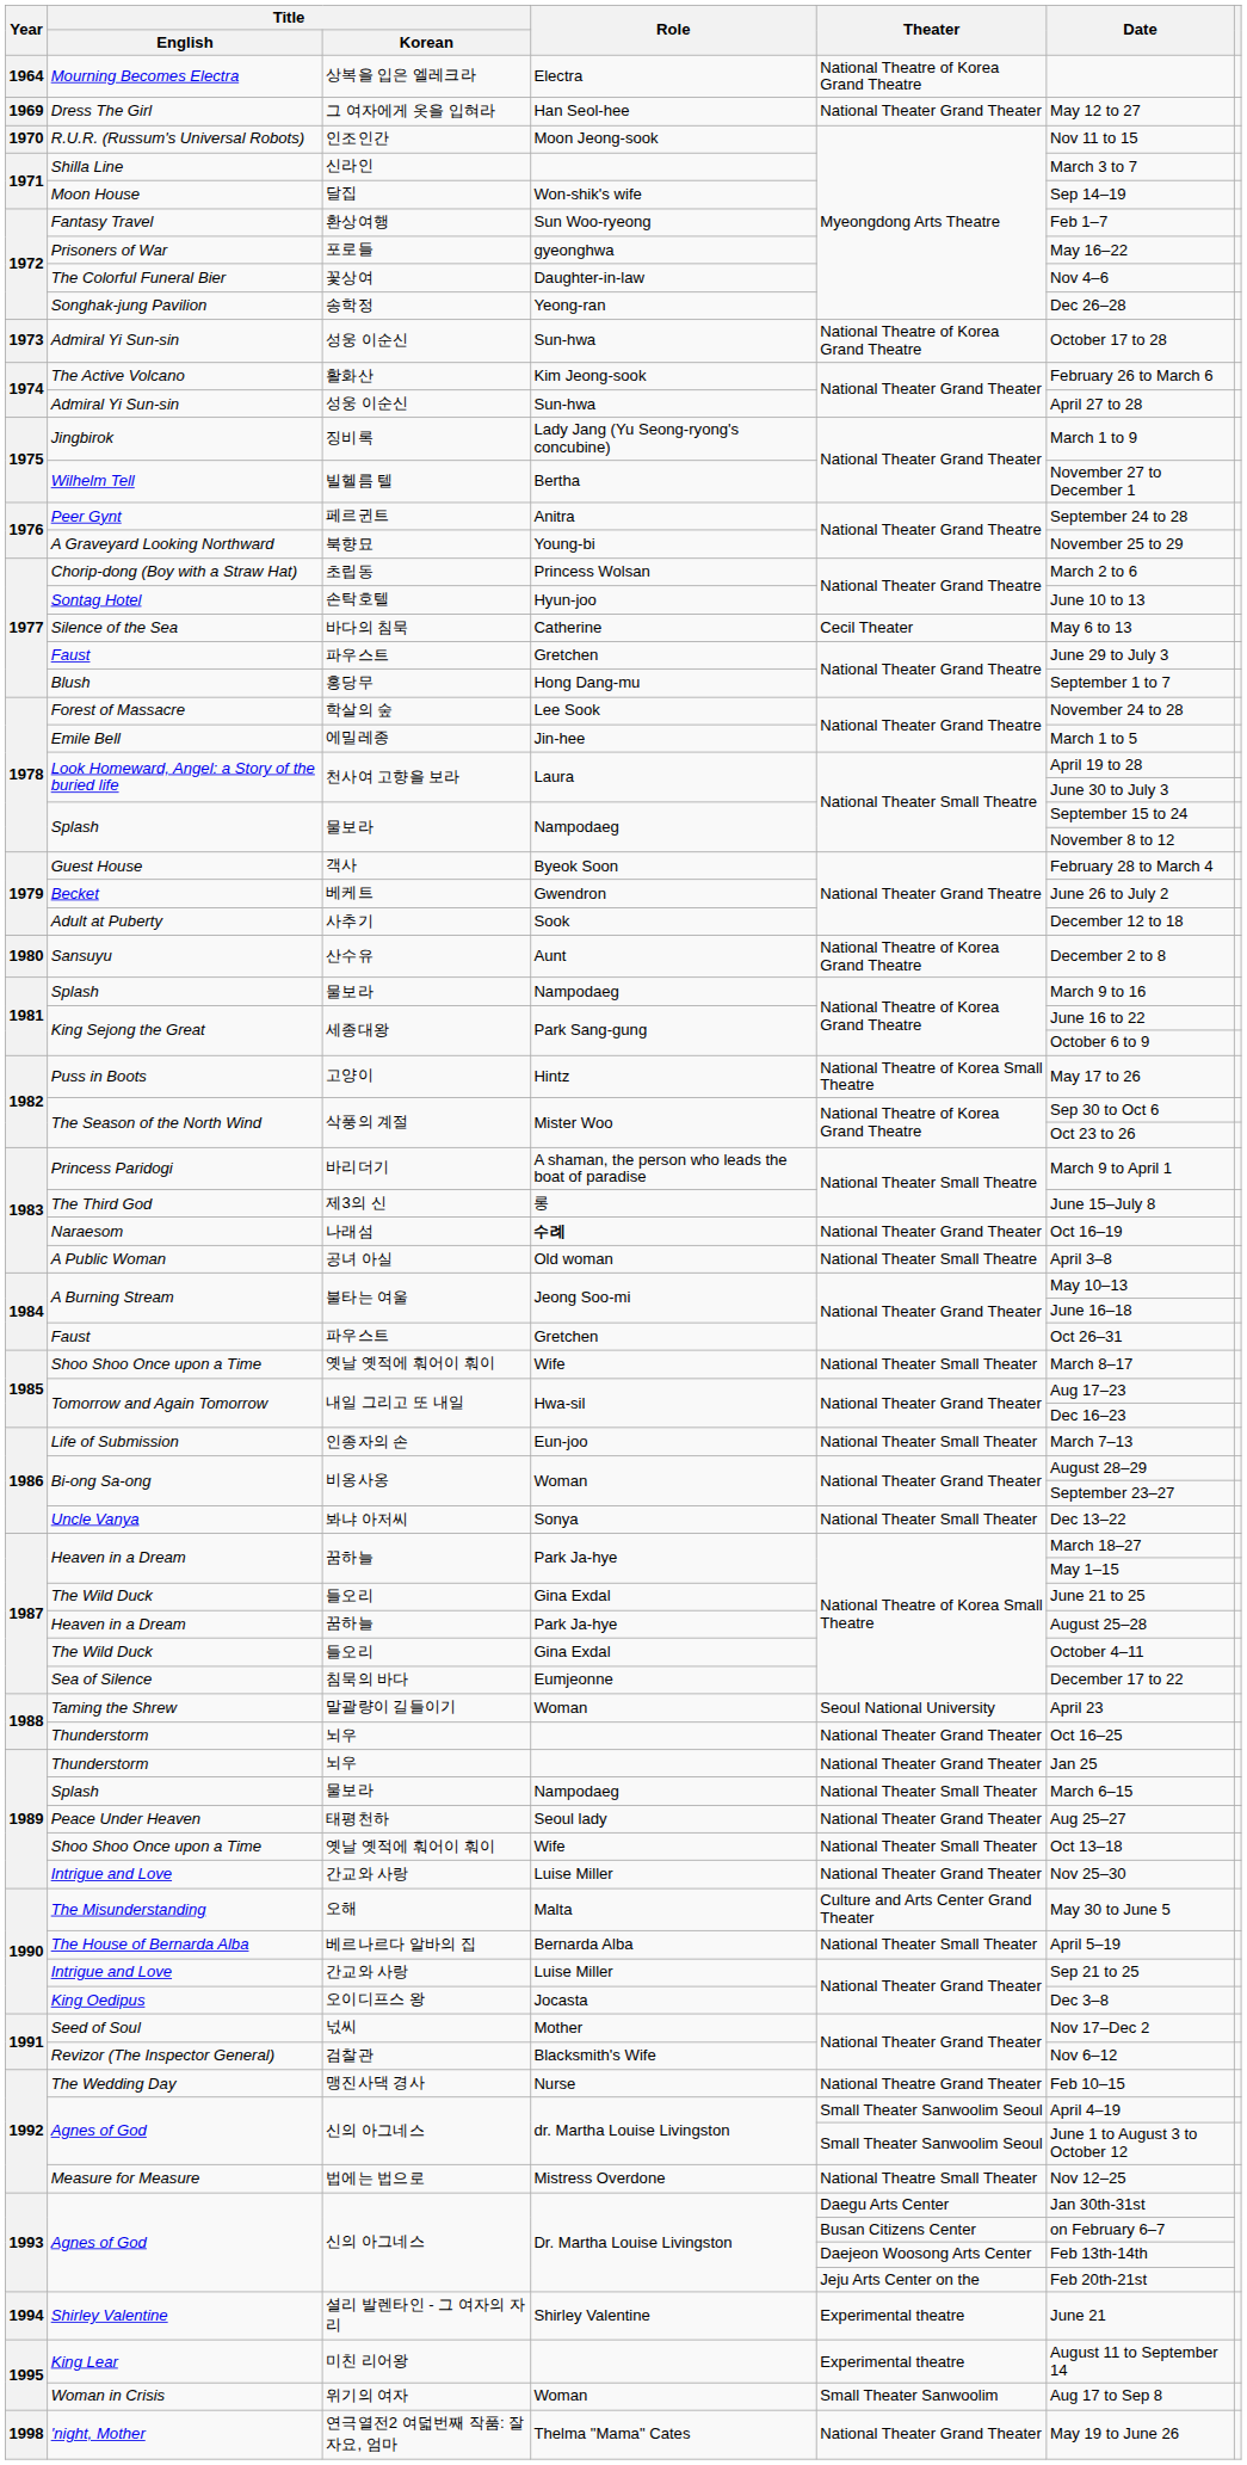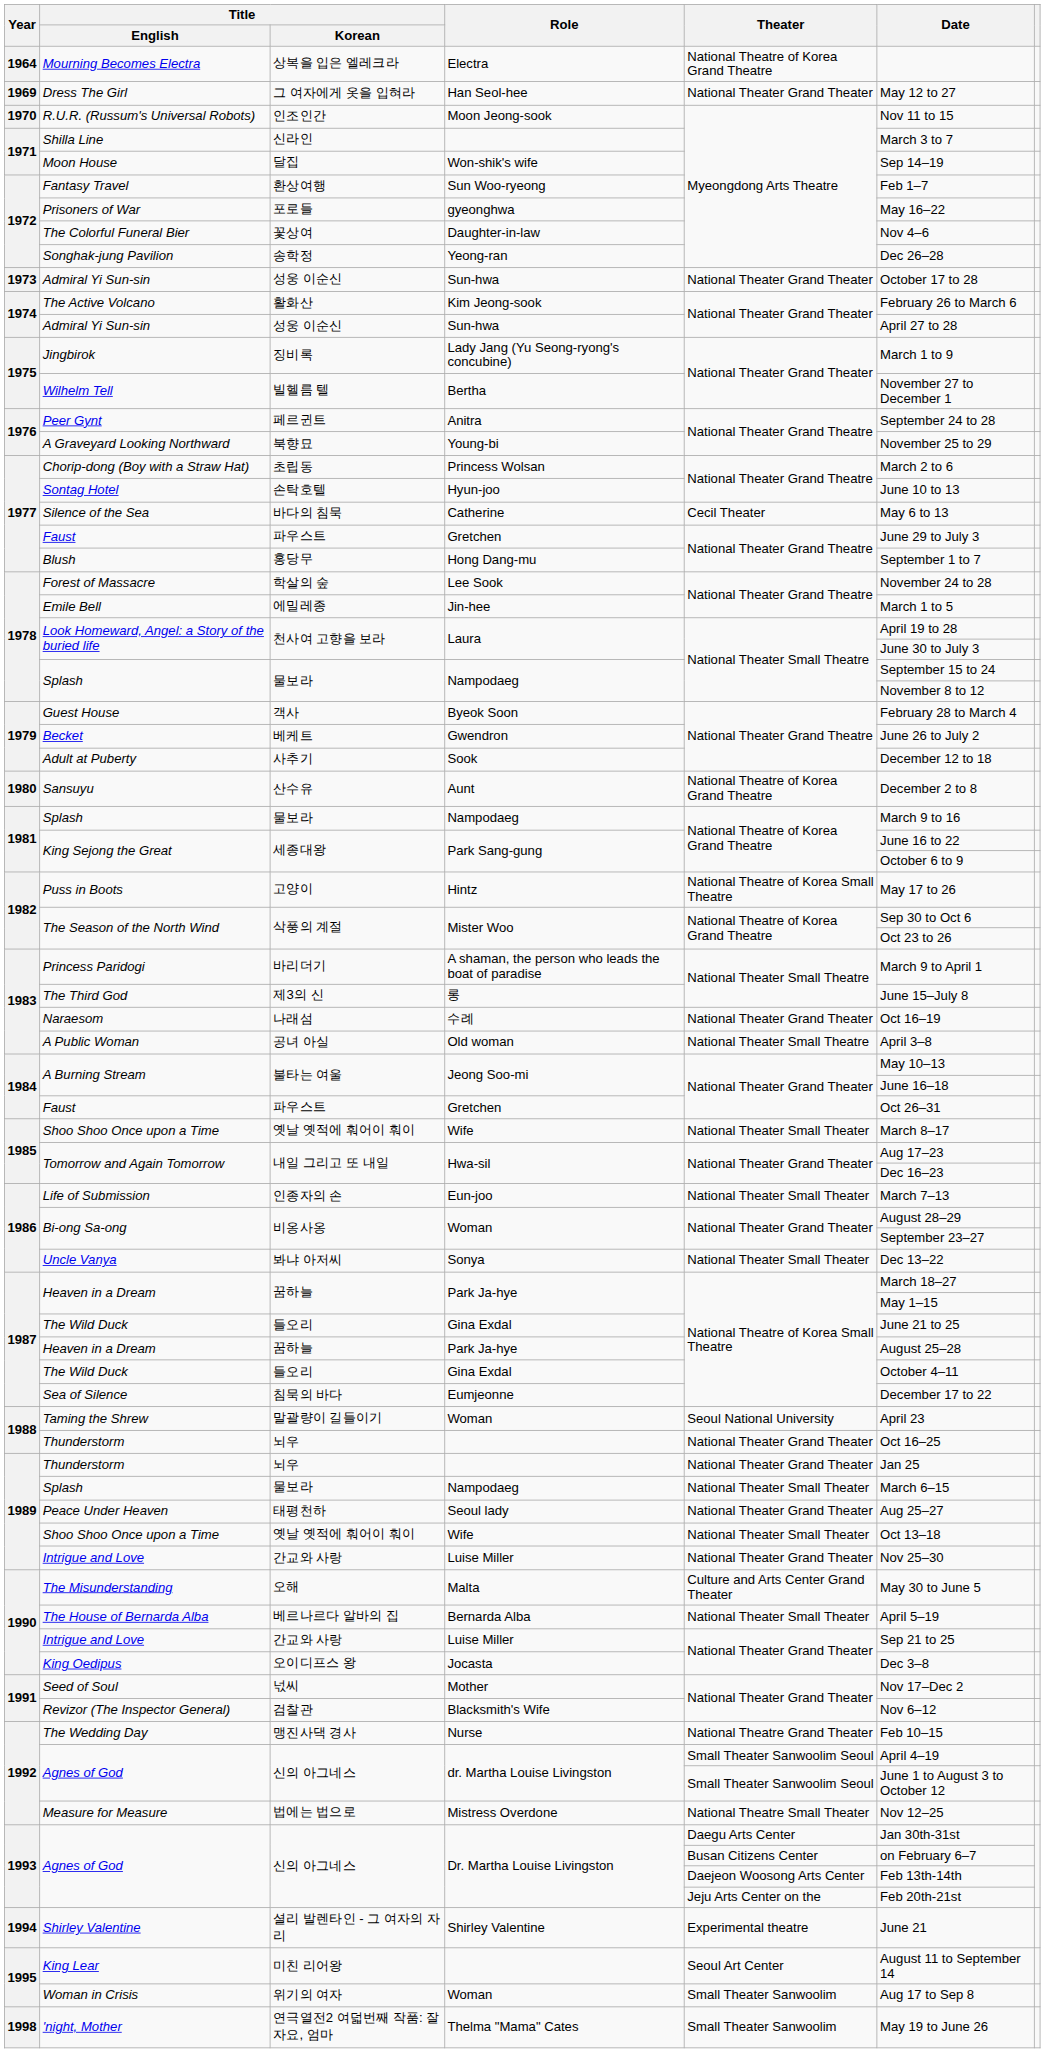1973 / Admiral Yi Sun-sin | Theater: National Theatre of Korea Grand Theatre -> National Theater Grand Theater
Naraesom | Role: bold -> normal
King Lear | Theater: Experimental theatre -> Seoul Art Center
'night, Mother | Theater: National Theater Grand Theater -> Small Theater Sanwoolim
